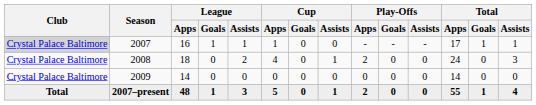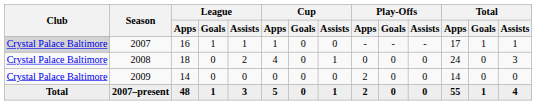2008 | Play-Offs / Apps: 2 -> 0
2009 | Play-Offs / Apps: 0 -> 2
